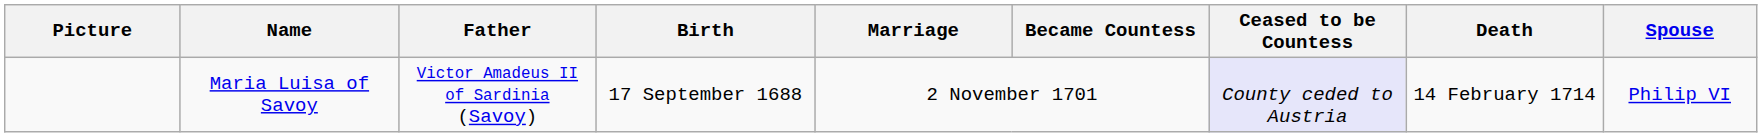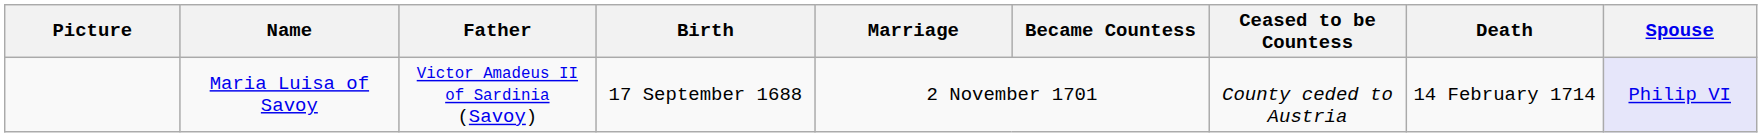Maria Luisa of Savoy | Ceased to be Countess: lavender background -> no background
Maria Luisa of Savoy | Spouse: no background -> lavender background
